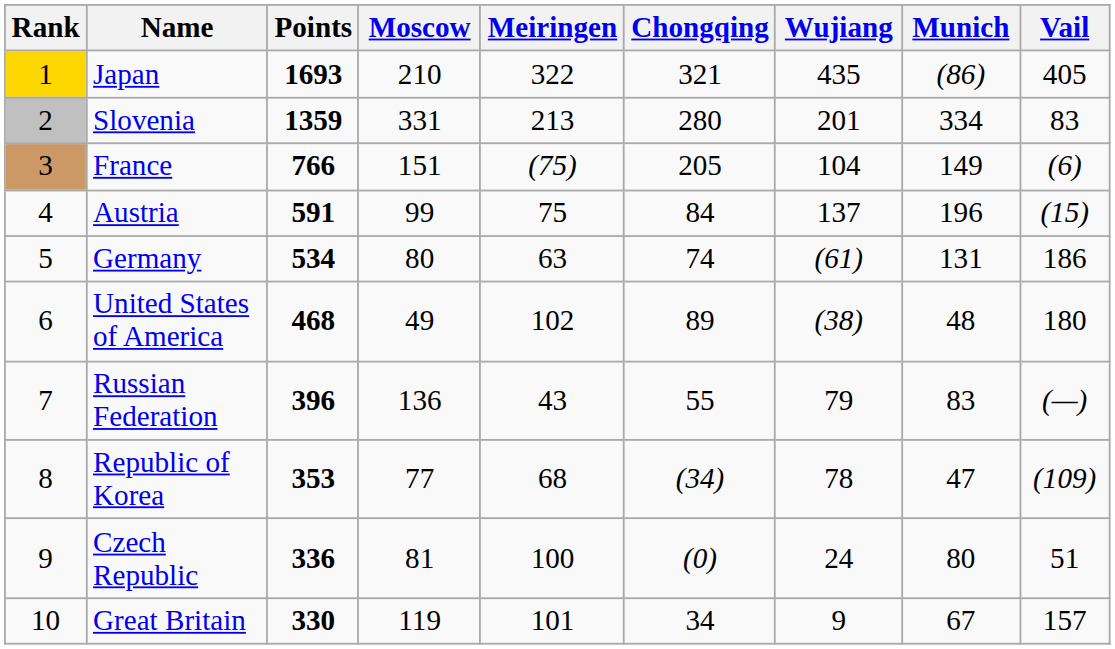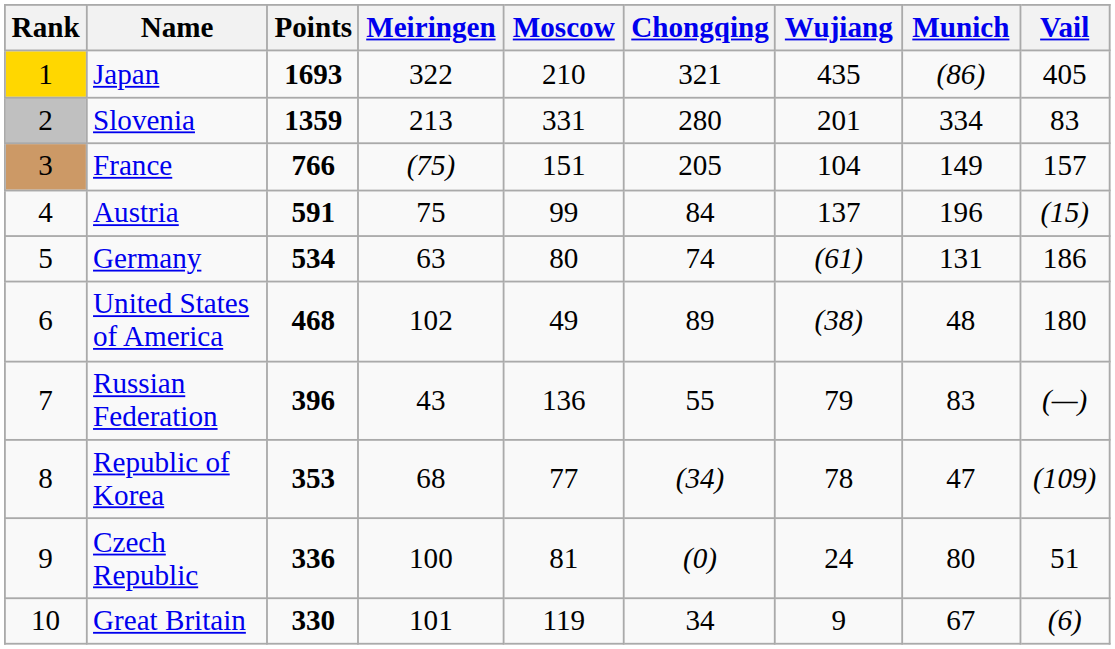columns swapped: Meiringen <-> Moscow
France | Vail: (6) -> 157
Great Britain | Vail: 157 -> (6)
